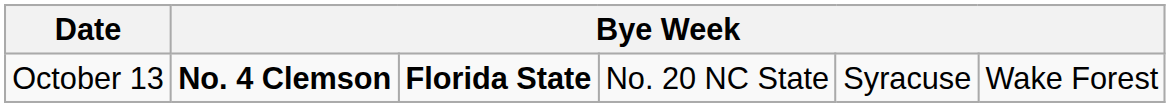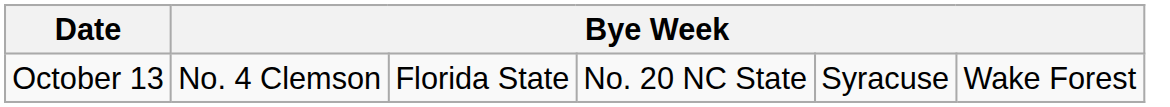October 13 | column 2: bold -> normal
October 13 | column 3: bold -> normal
